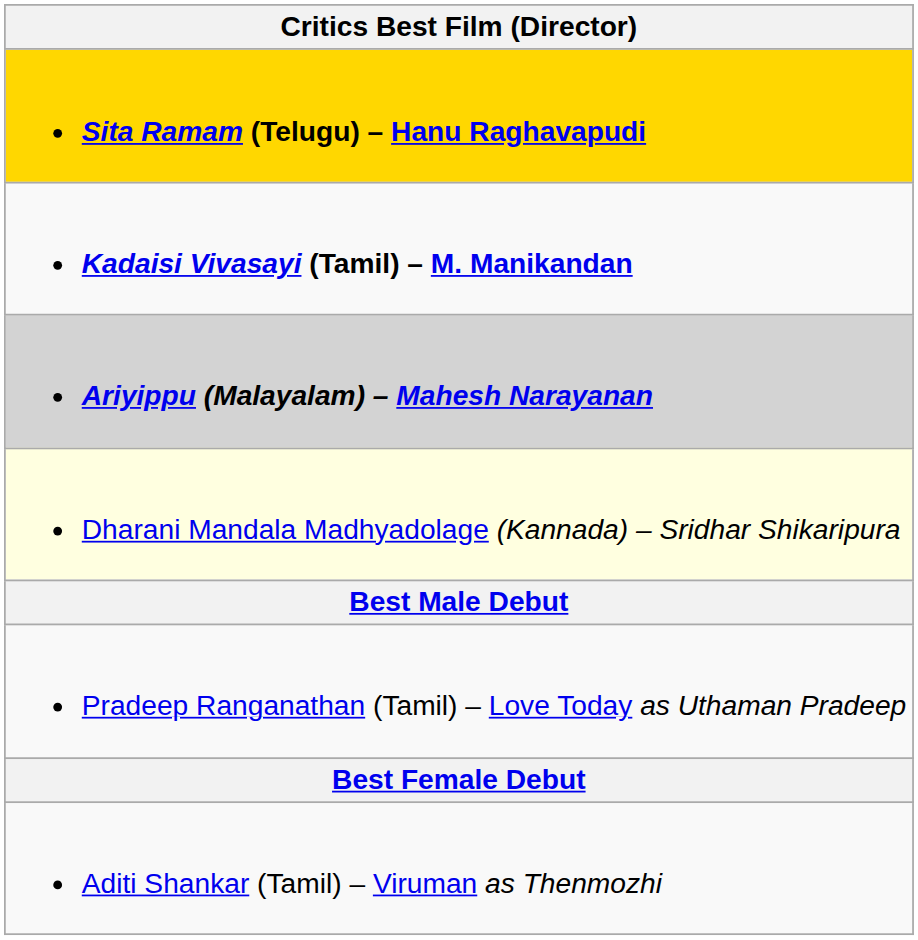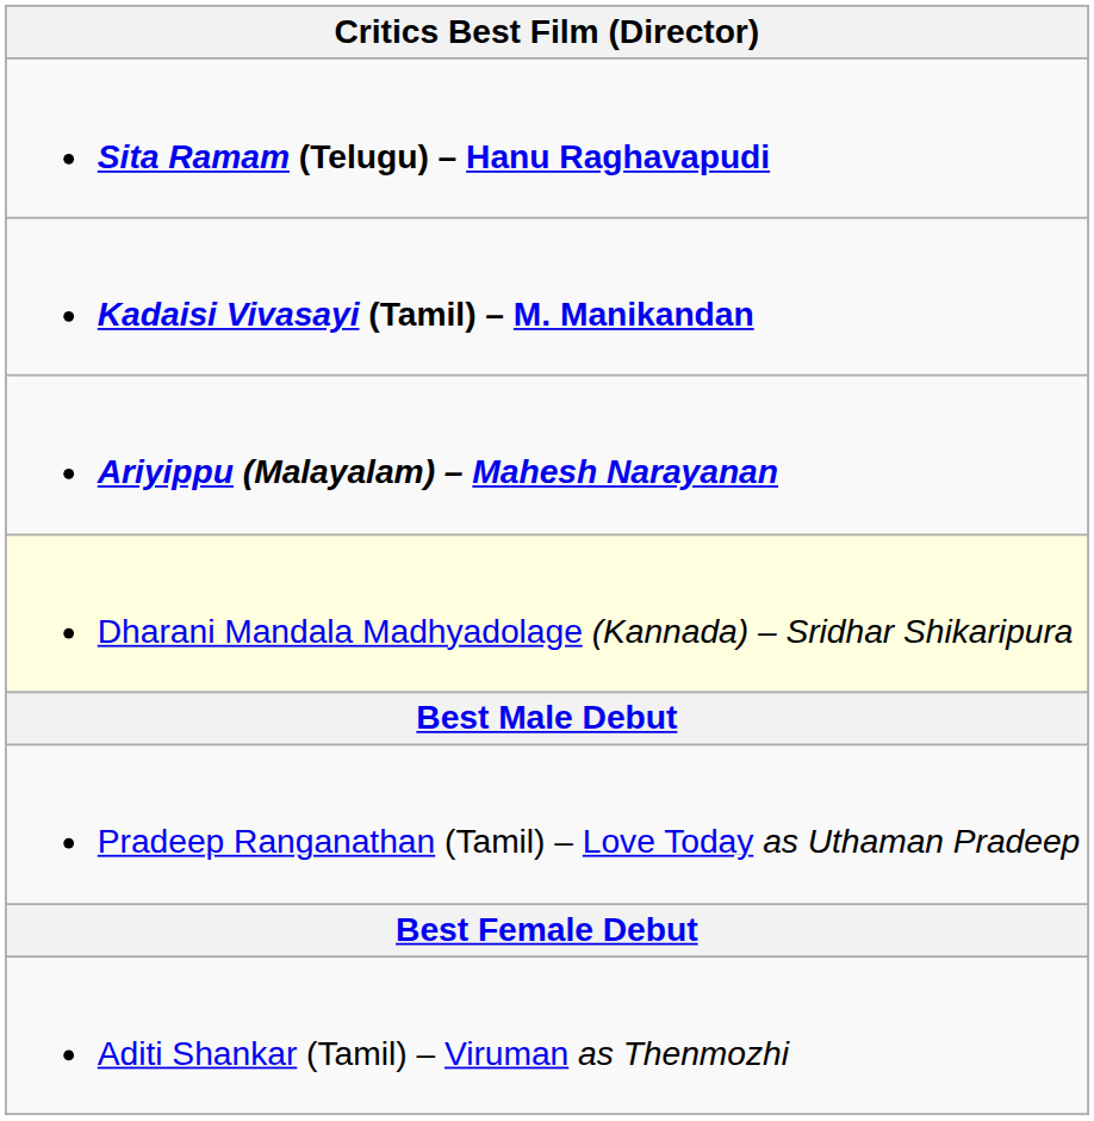row 2 | column 1: gold background -> no background
row 4 | column 1: lightgrey background -> no background
